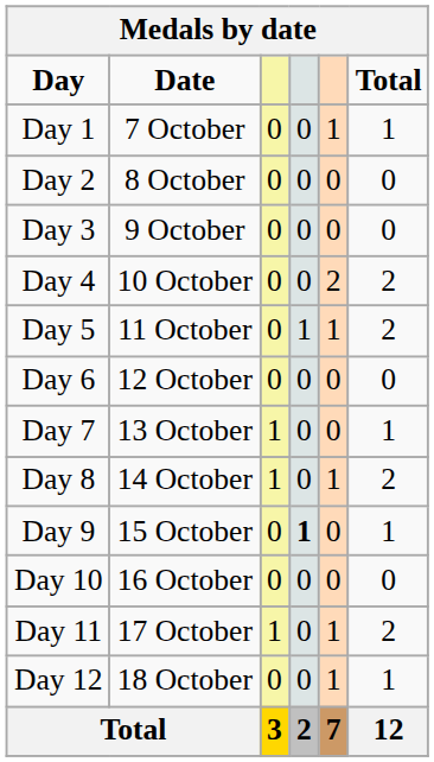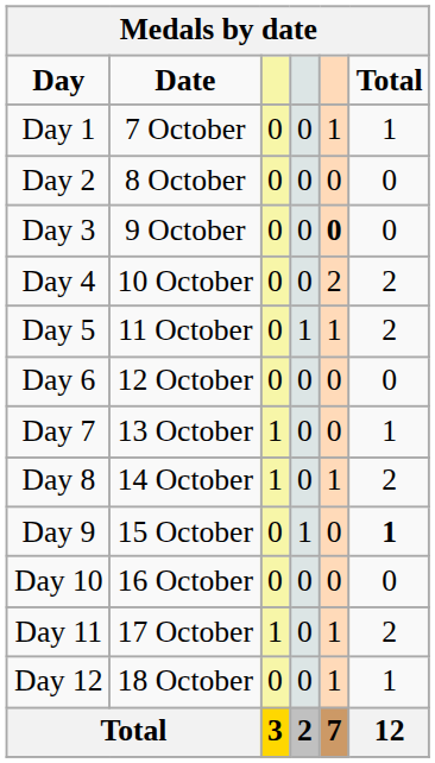Day 3 | column 5: normal -> bold
Day 9 | column 4: bold -> normal
Day 9 | Total: normal -> bold
